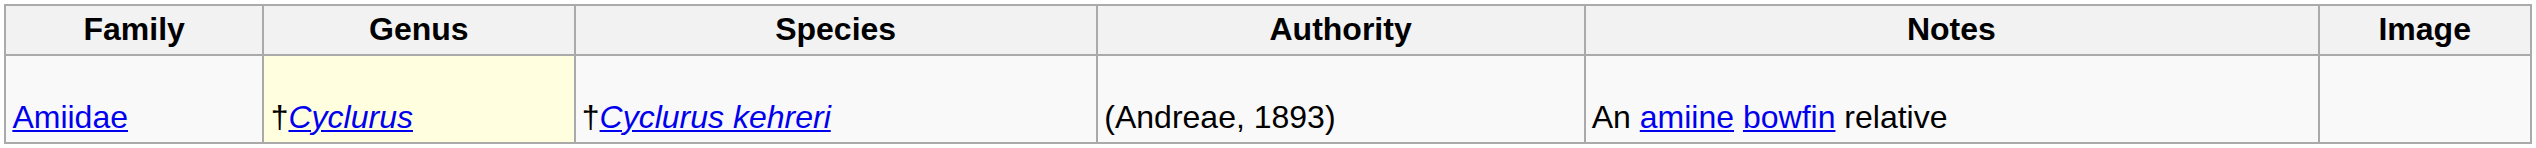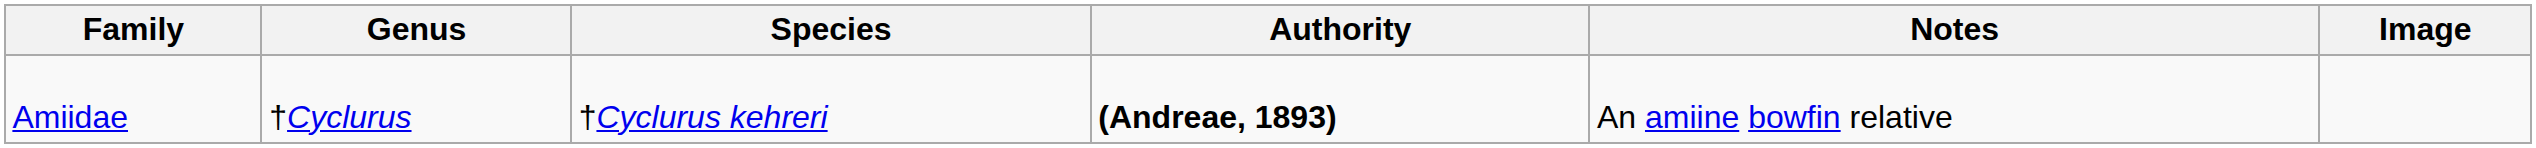Amiidae | Genus: lightyellow background -> no background
Amiidae | Authority: normal -> bold
